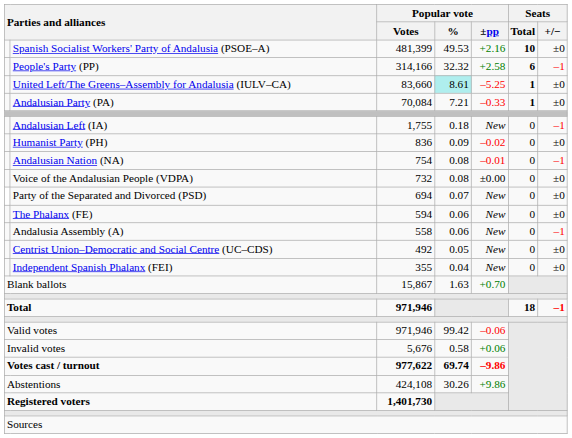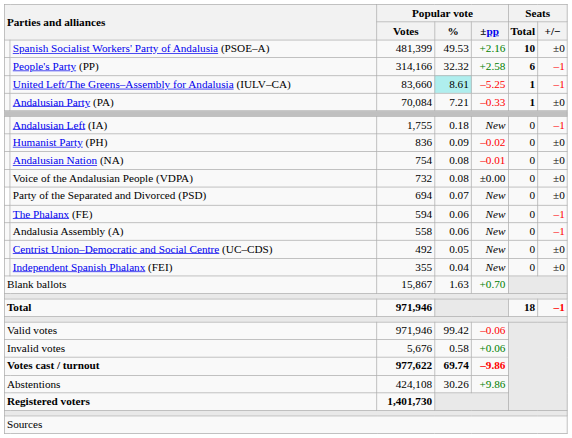United Left/The Greens–Assembly for Andalusia (IULV–CA) | Seats / +/−: ±0 -> –1
Andalusian Nation (NA) | Seats / +/−: –1 -> ±0
The Phalanx (FE) | Seats / +/−: ±0 -> –1
